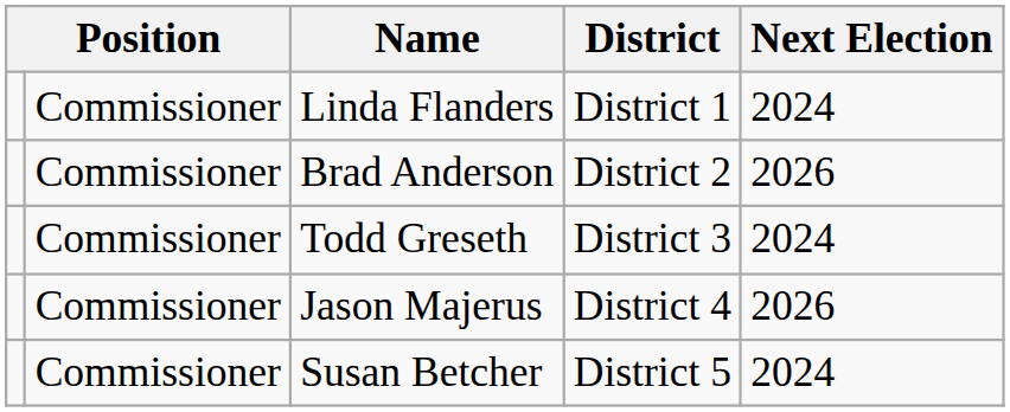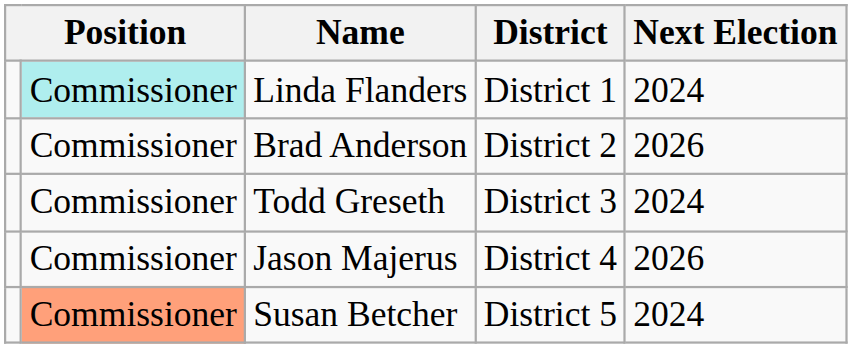Linda Flanders | column 2: no background -> paleturquoise background
Susan Betcher | column 2: no background -> lightsalmon background
